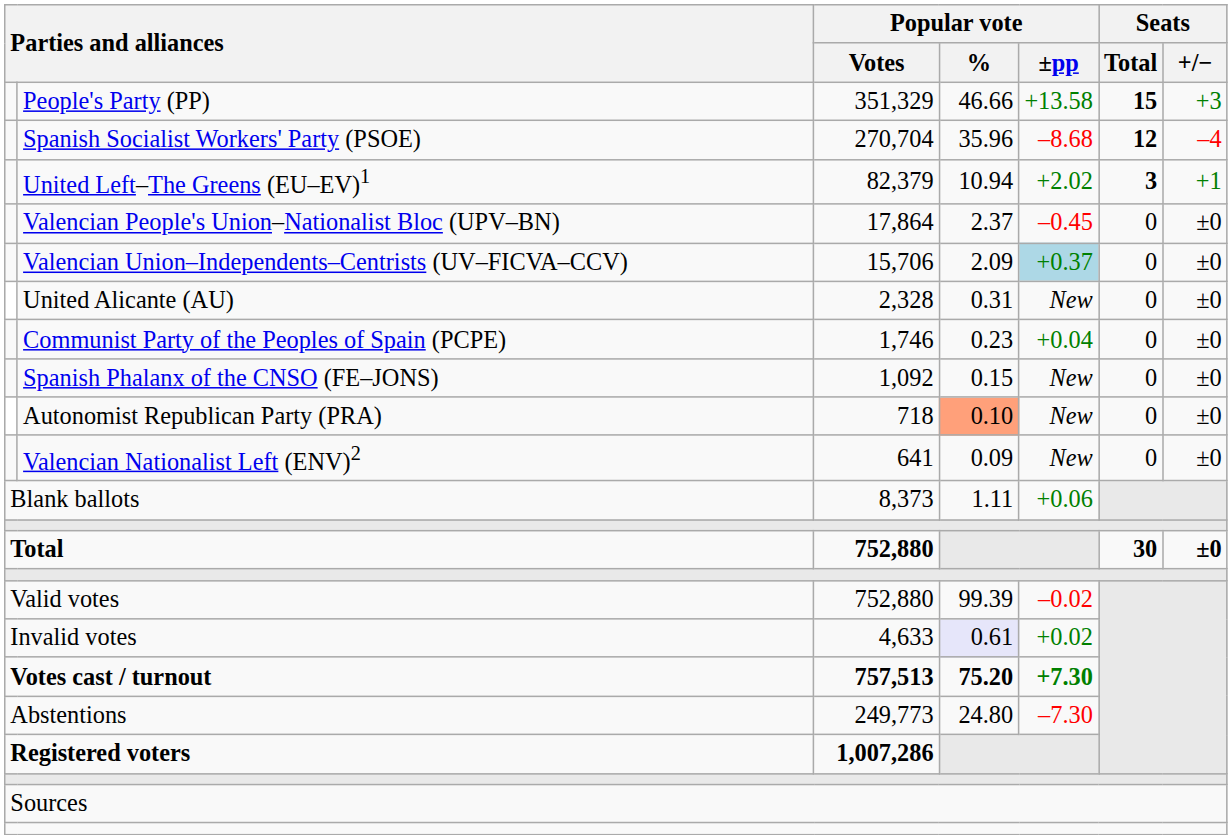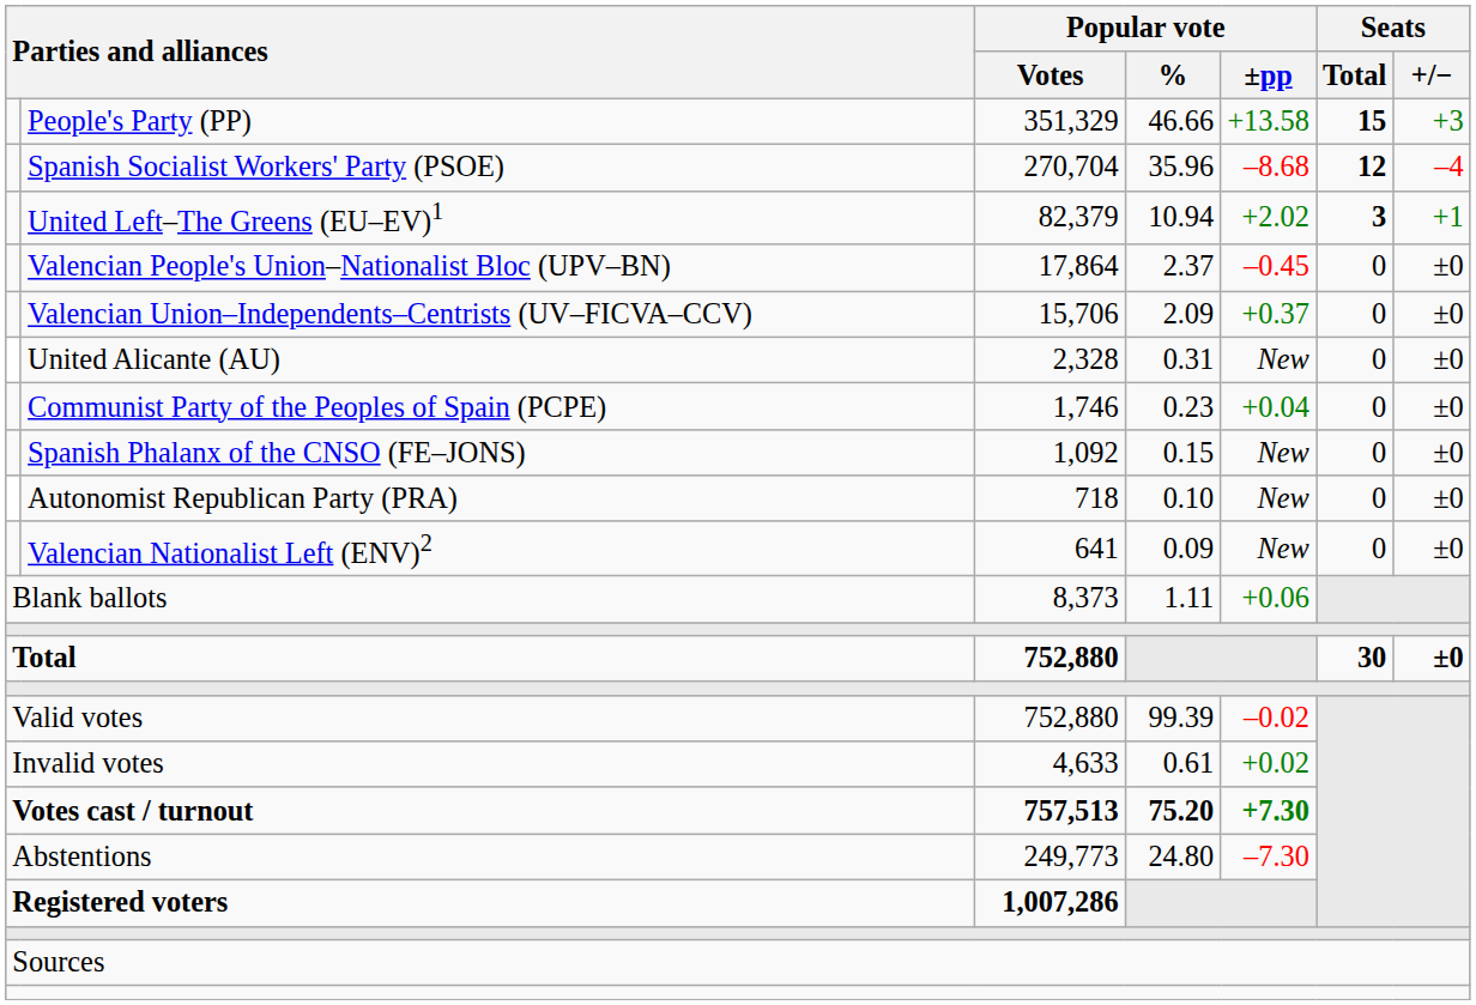Valencian Union–Independents–Centrists (UV–FICVA–CCV) | Popular vote / ±pp: lightblue background -> no background
Autonomist Republican Party (PRA) | Popular vote / %: lightsalmon background -> no background
Invalid votes | Popular vote / %: lavender background -> no background
